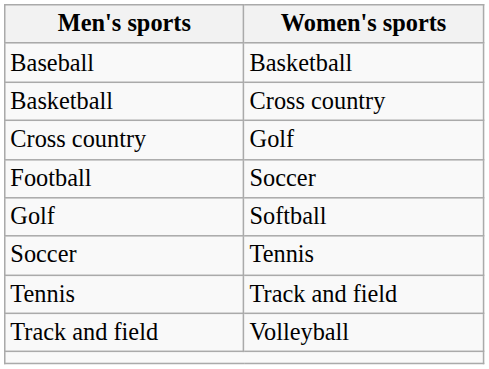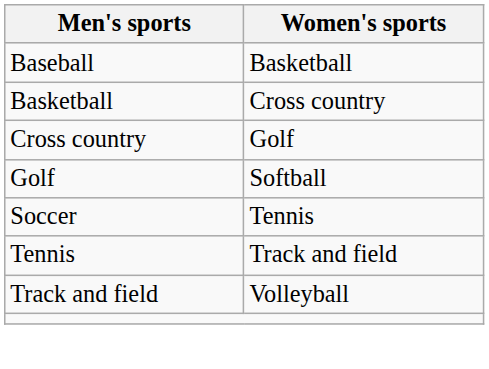- row: Football | Soccer
